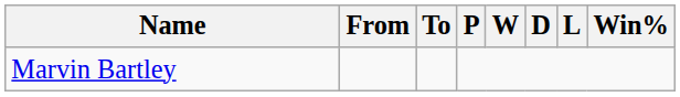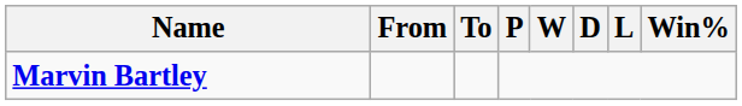Marvin Bartley | Name: normal -> bold
